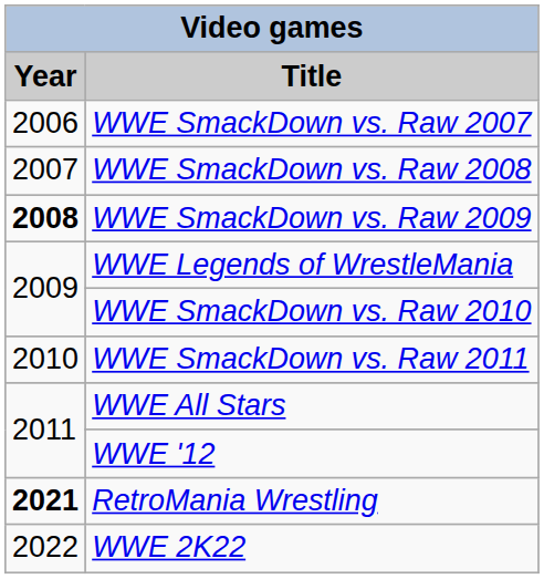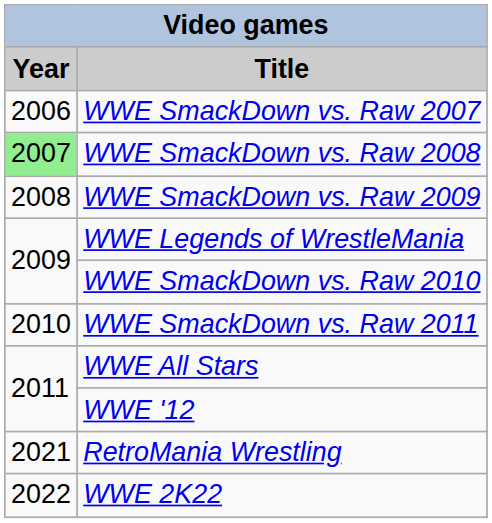WWE SmackDown vs. Raw 2008 | Year: no background -> lightgreen background
WWE SmackDown vs. Raw 2009 | Year: bold -> normal
RetroMania Wrestling | Year: bold -> normal
